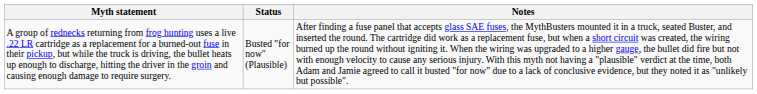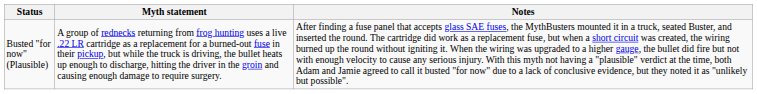columns swapped: Myth statement <-> Status
